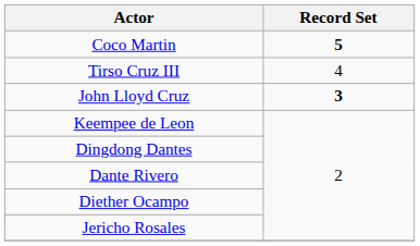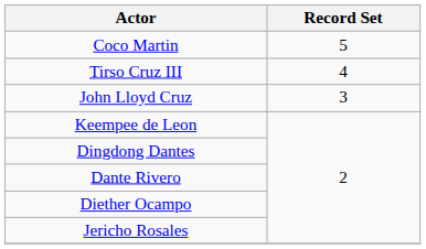Coco Martin | Record Set: bold -> normal
John Lloyd Cruz | Record Set: bold -> normal
